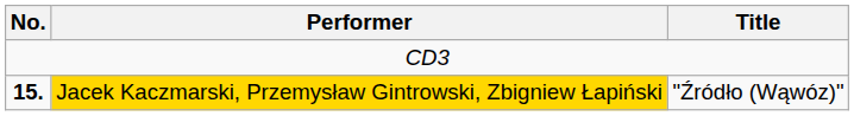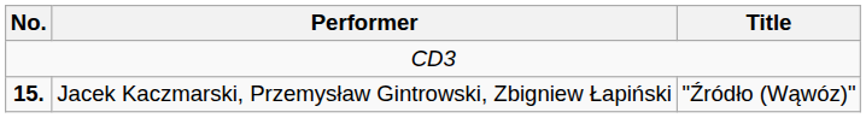15. | Performer: gold background -> no background
